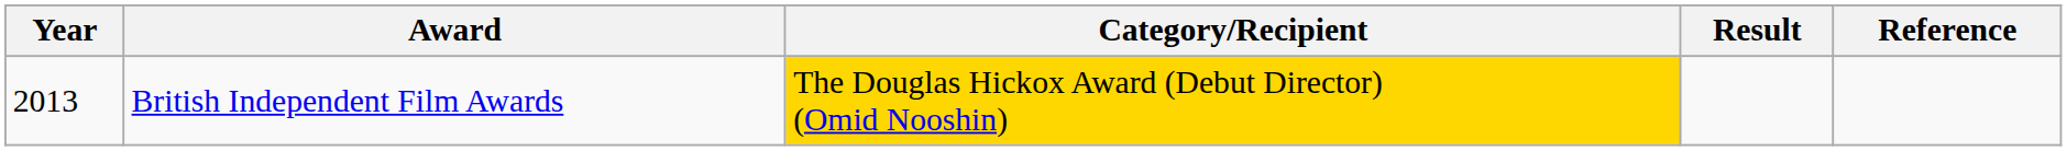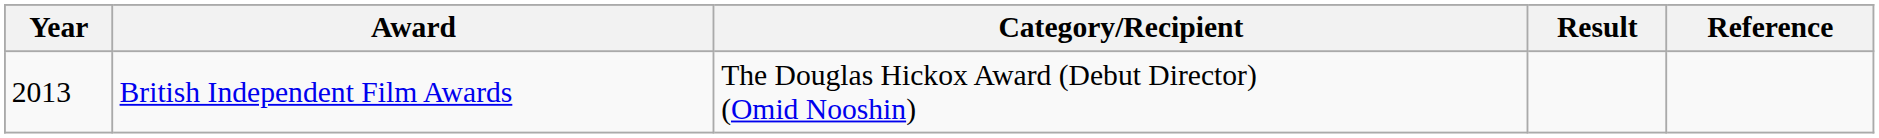British Independent Film Awards | Category/Recipient: gold background -> no background
